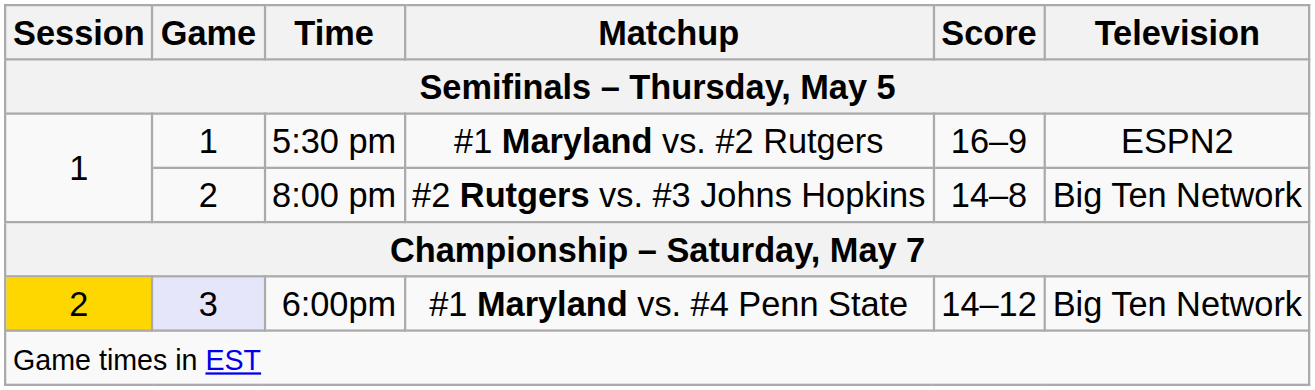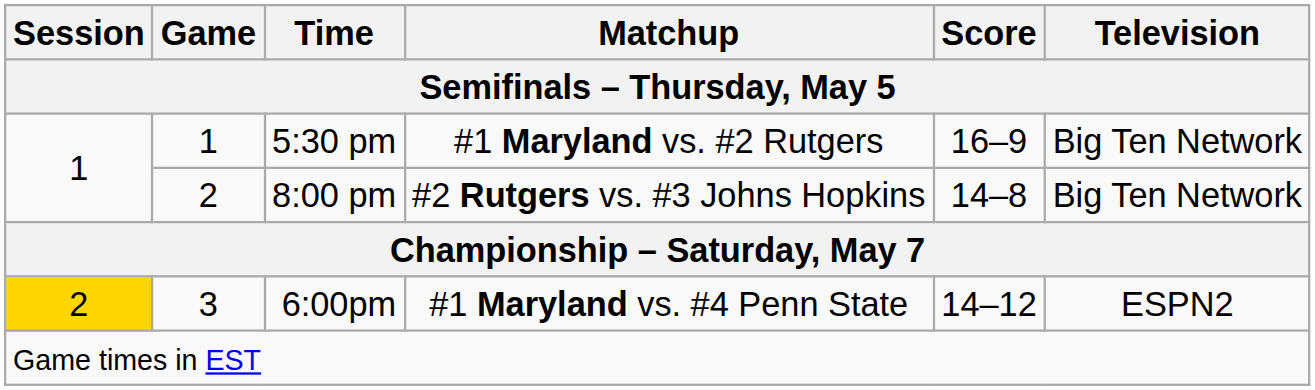5:30 pm | Television: ESPN2 -> Big Ten Network
6:00pm | Game: lavender background -> no background
6:00pm | Television: Big Ten Network -> ESPN2
